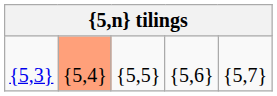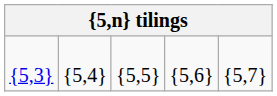{5,3} | column 2: lightsalmon background -> no background
